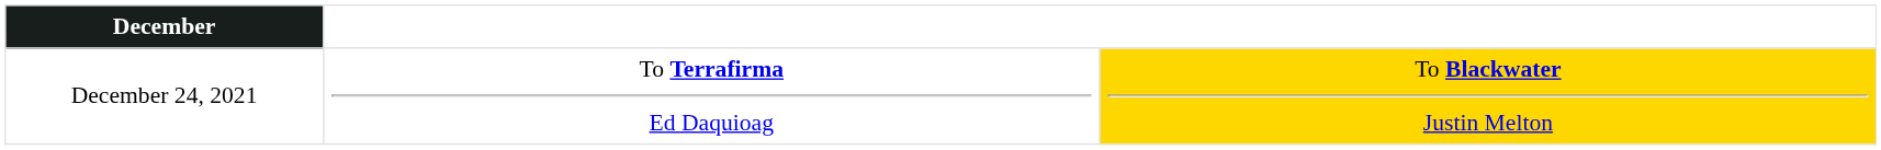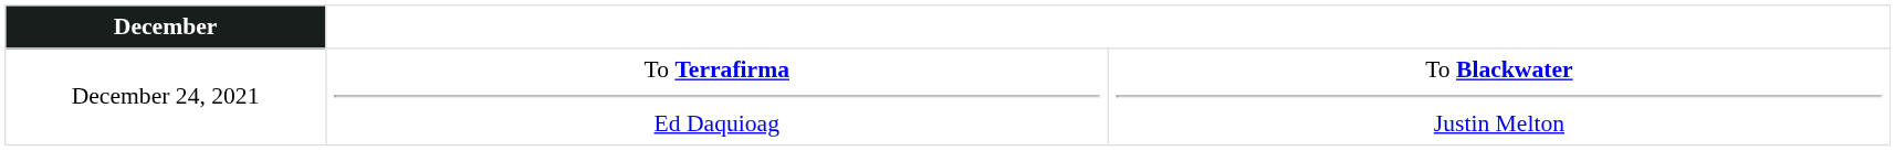December 24, 2021 | column 3: gold background -> no background
